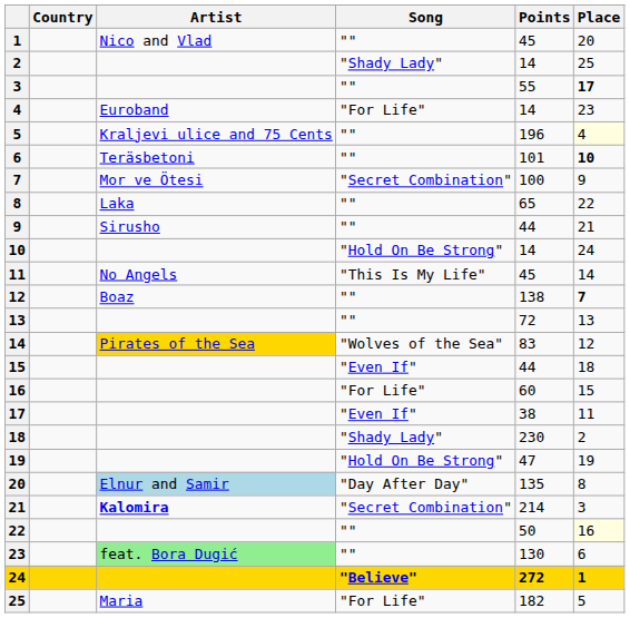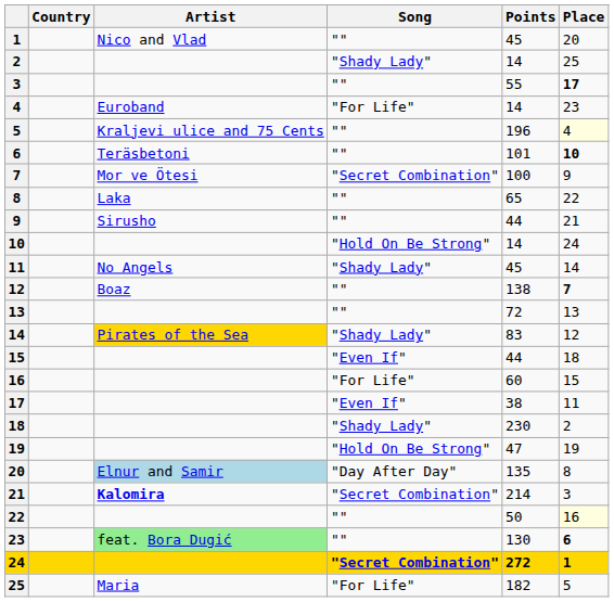row 12 | Song: "This Is My Life" -> "Shady Lady"
row 15 | Song: "Wolves of the Sea" -> "Shady Lady"
row 24 | Place: normal -> bold
row 25 | Song: "Believe" -> "Secret Combination"
